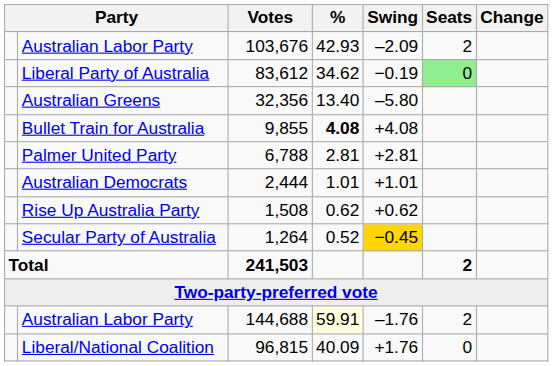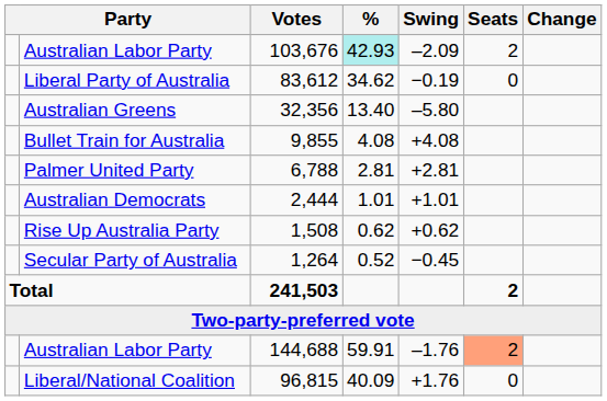Australian Labor Party / 103,676 | %: no background -> paleturquoise background
Liberal Party of Australia | Seats: lightgreen background -> no background
Bullet Train for Australia | %: bold -> normal
Secular Party of Australia | Swing: gold background -> no background
Australian Labor Party / 144,688 | %: lightyellow background -> no background
Australian Labor Party / 144,688 | Seats: no background -> lightsalmon background
